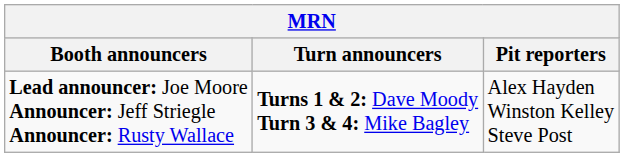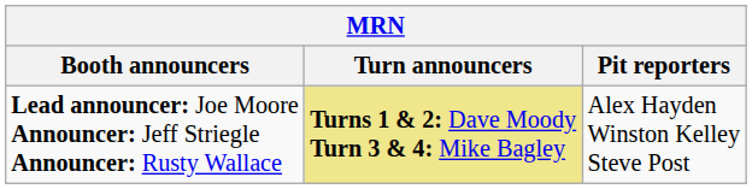row 3 | Turn announcers: no background -> khaki background
